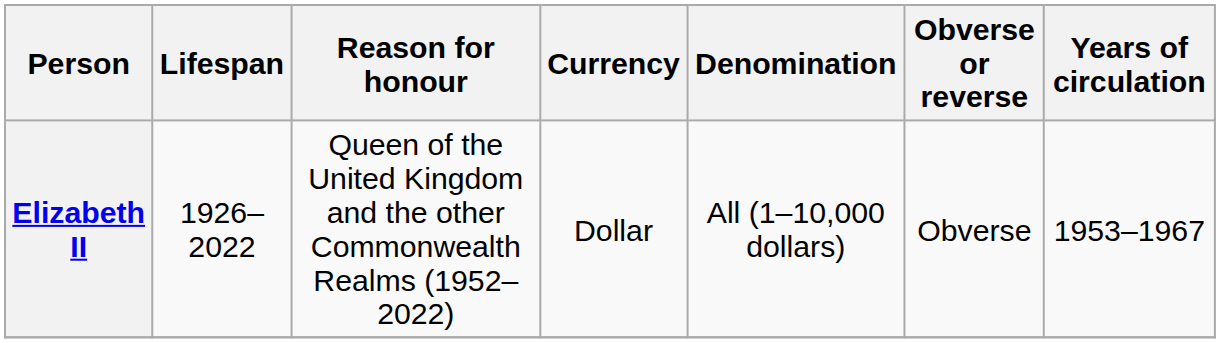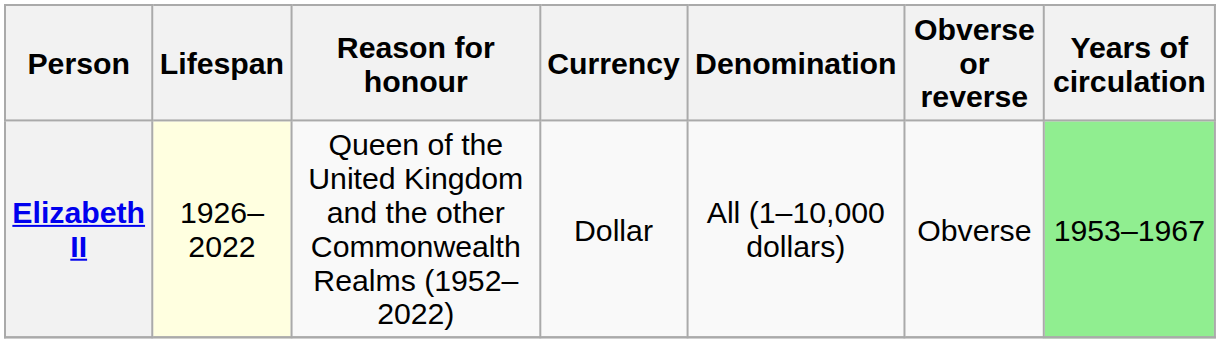Elizabeth II | Lifespan: no background -> lightyellow background
Elizabeth II | Years of circulation: no background -> lightgreen background
